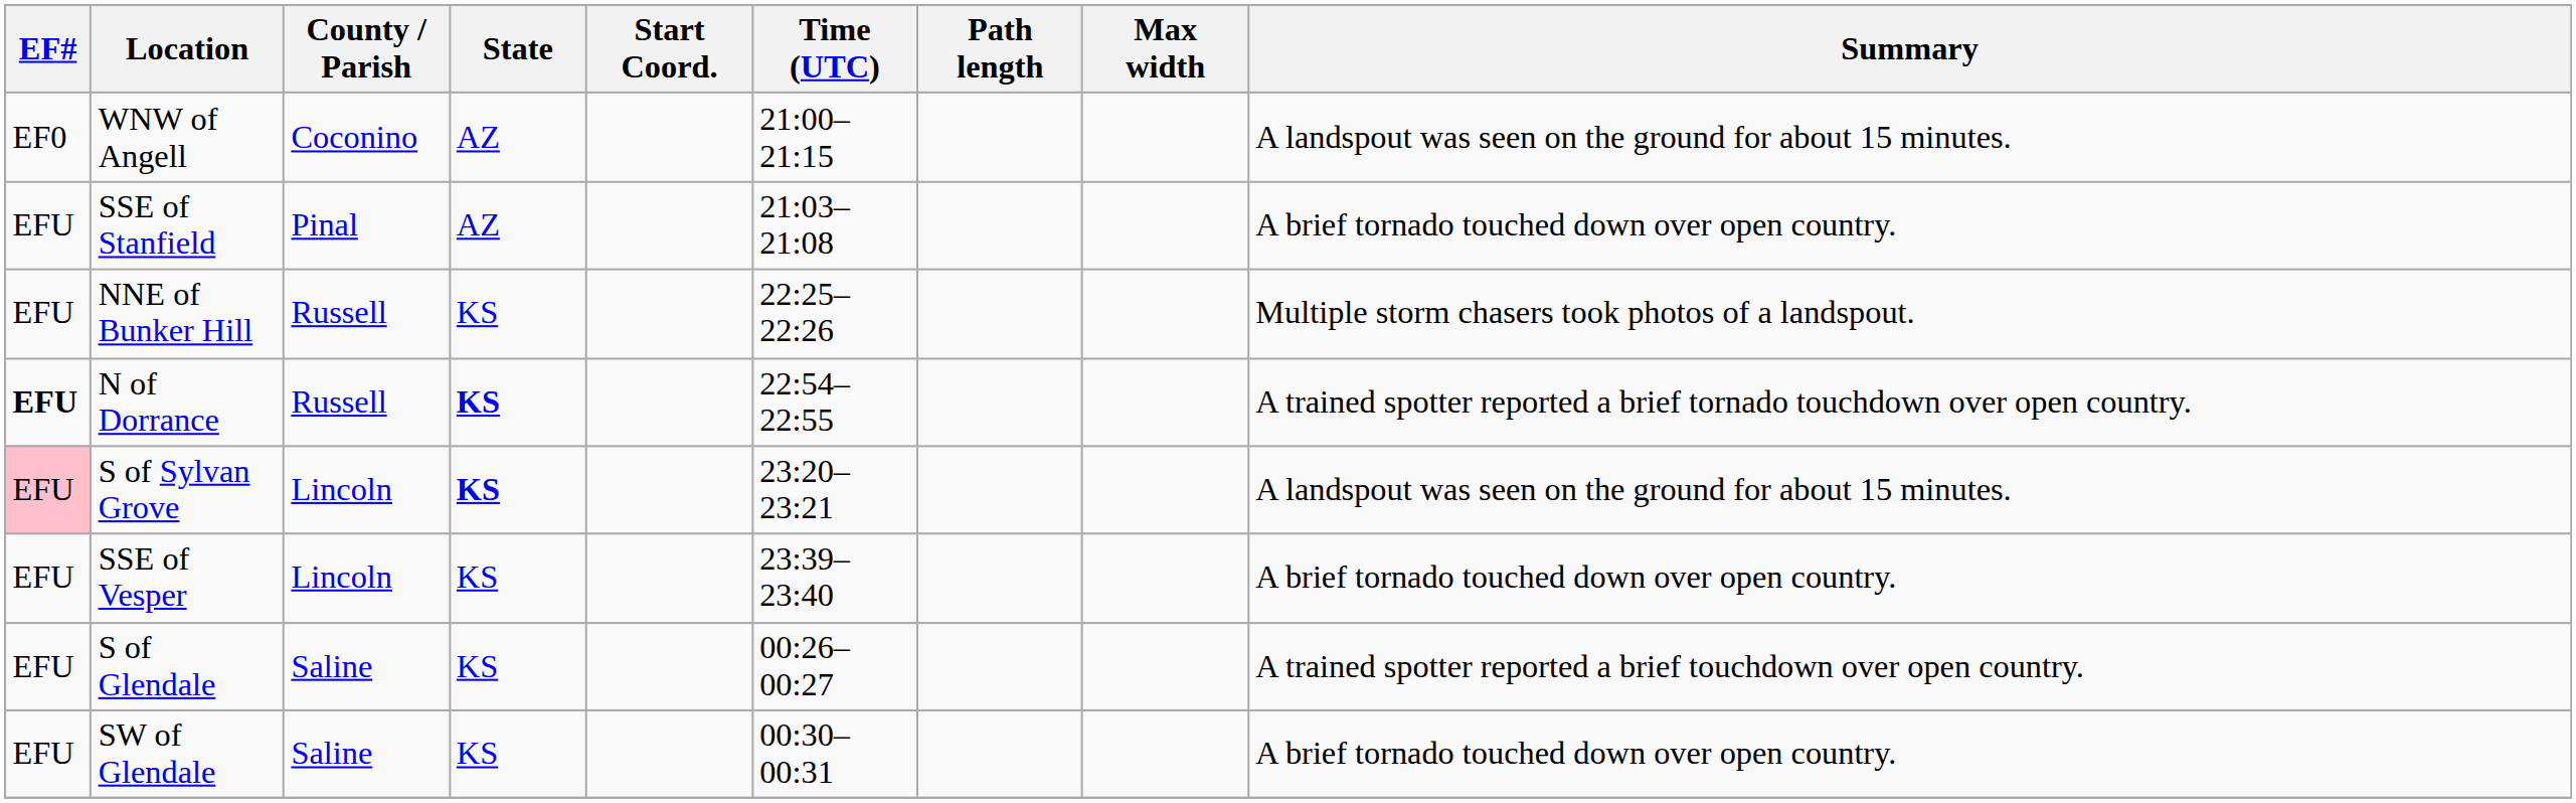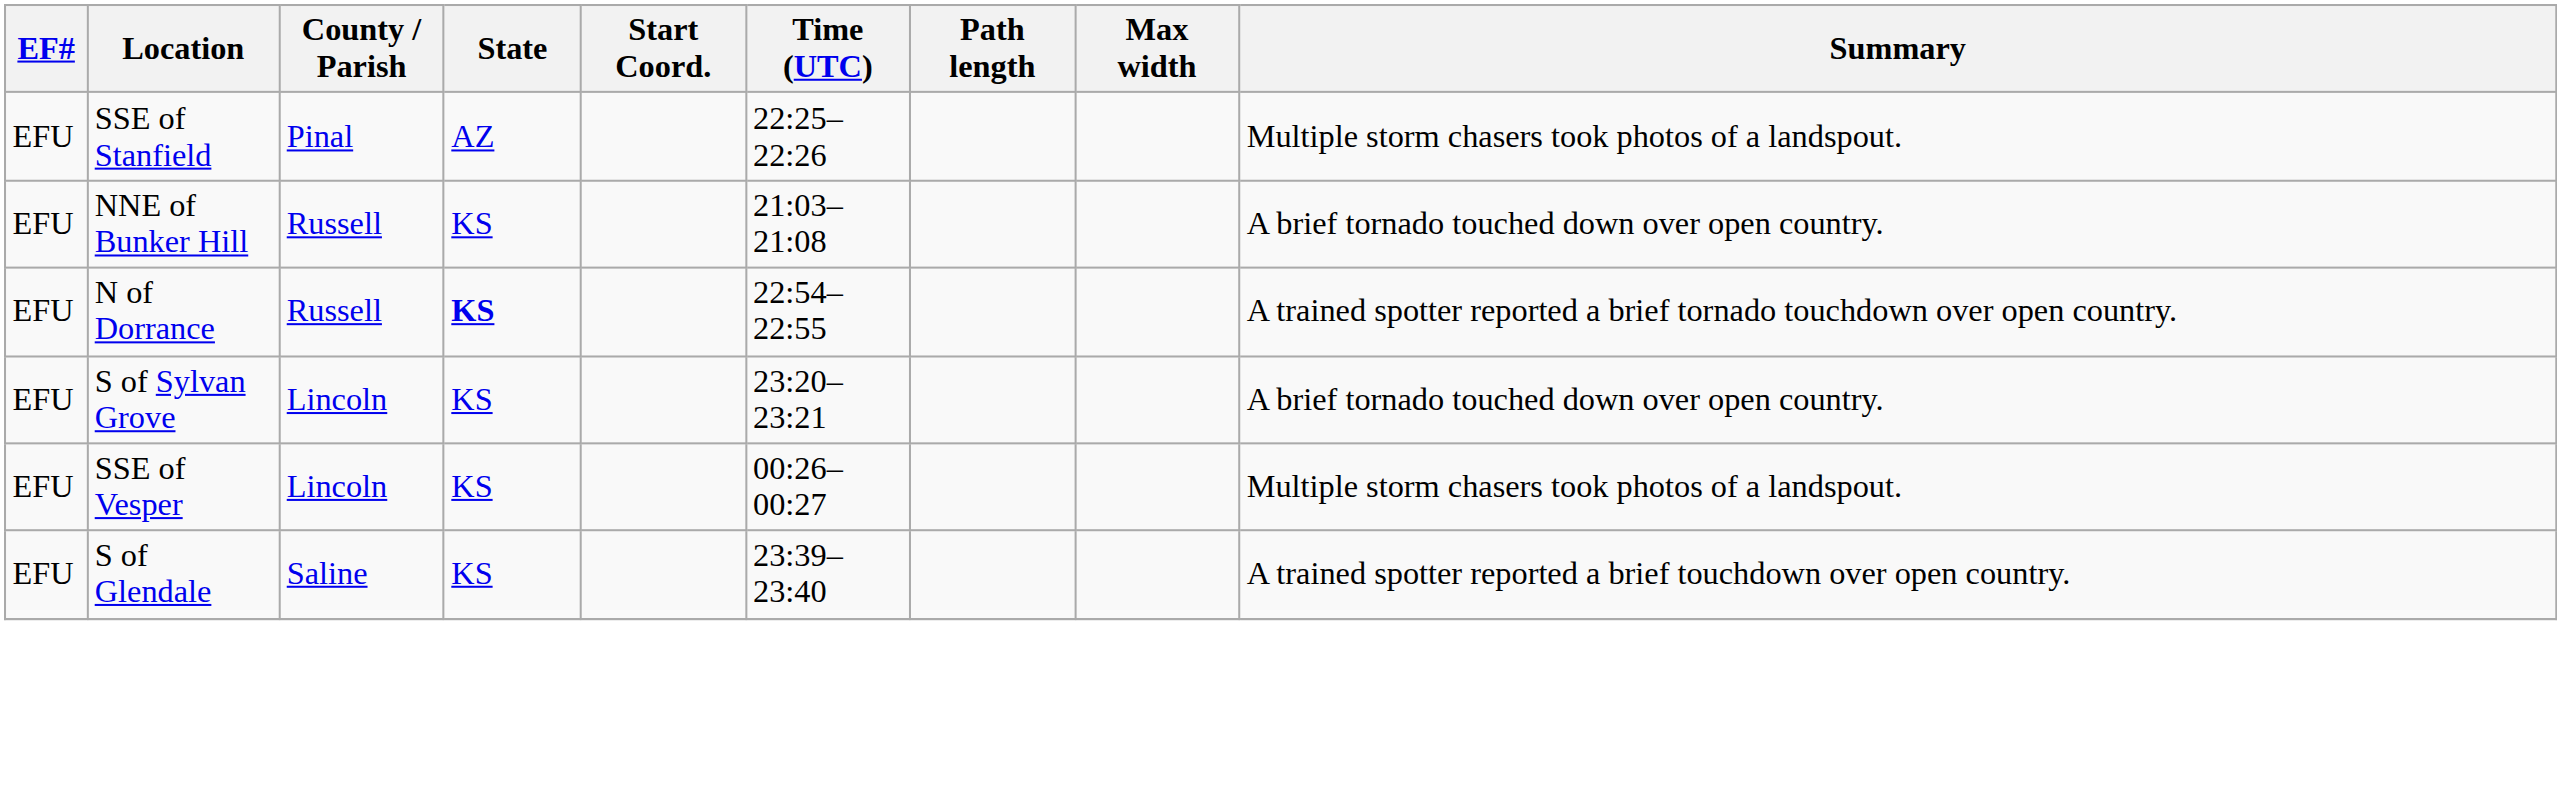- row: EF0 | WNW of Angell | Coconino | AZ | 21:00–21:15 | A landspout was seen on the ground for about 15 minutes.
SSE of Stanfield | Time (UTC): 21:03–21:08 -> 22:25–22:26
SSE of Stanfield | Summary: A brief tornado touched down over open country. -> Multiple storm chasers took photos of a landspout.
NNE of Bunker Hill | Time (UTC): 22:25–22:26 -> 21:03–21:08
NNE of Bunker Hill | Summary: Multiple storm chasers took photos of a landspout. -> A brief tornado touched down over open country.
N of Dorrance | EF#: bold -> normal
S of Sylvan Grove | EF#: pink background -> no background
S of Sylvan Grove | State: bold -> normal
S of Sylvan Grove | Summary: A landspout was seen on the ground for about 15 minutes. -> A brief tornado touched down over open country.
SSE of Vesper | Time (UTC): 23:39–23:40 -> 00:26–00:27
SSE of Vesper | Summary: A brief tornado touched down over open country. -> Multiple storm chasers took photos of a landspout.
S of Glendale | Time (UTC): 00:26–00:27 -> 23:39–23:40
- row: EFU | SW of Glendale | Saline | KS | 00:30–00:31 | A brief tornado touched down over open country.
